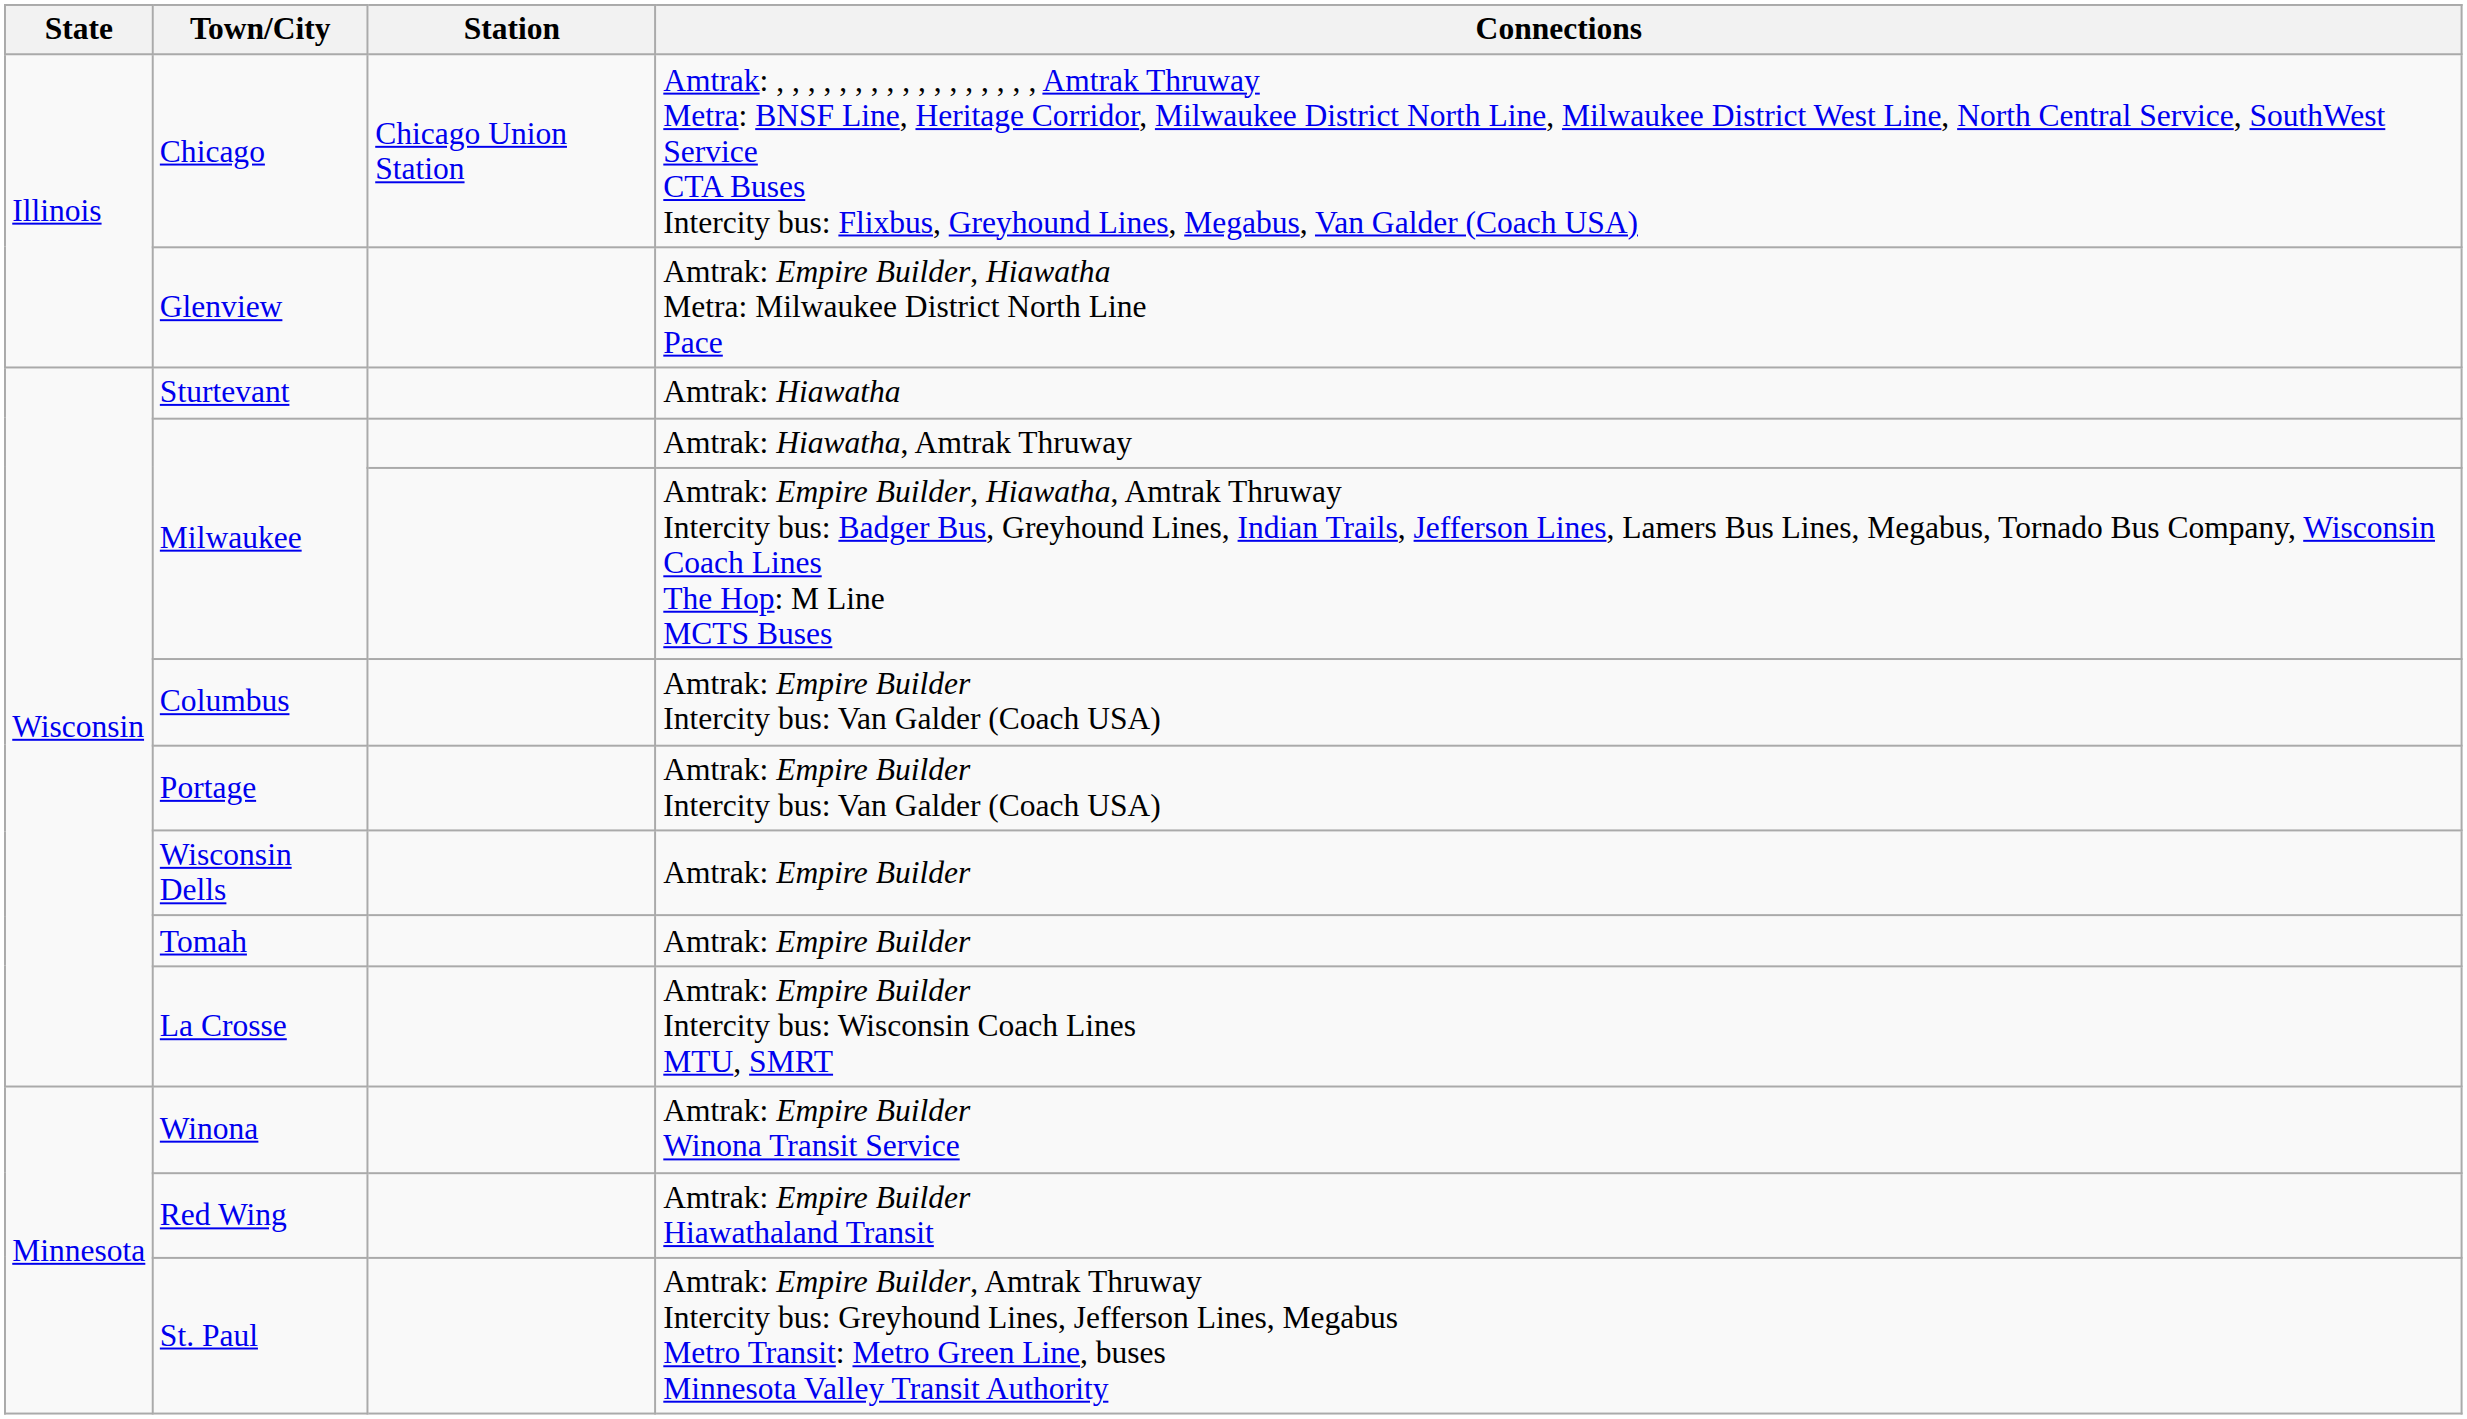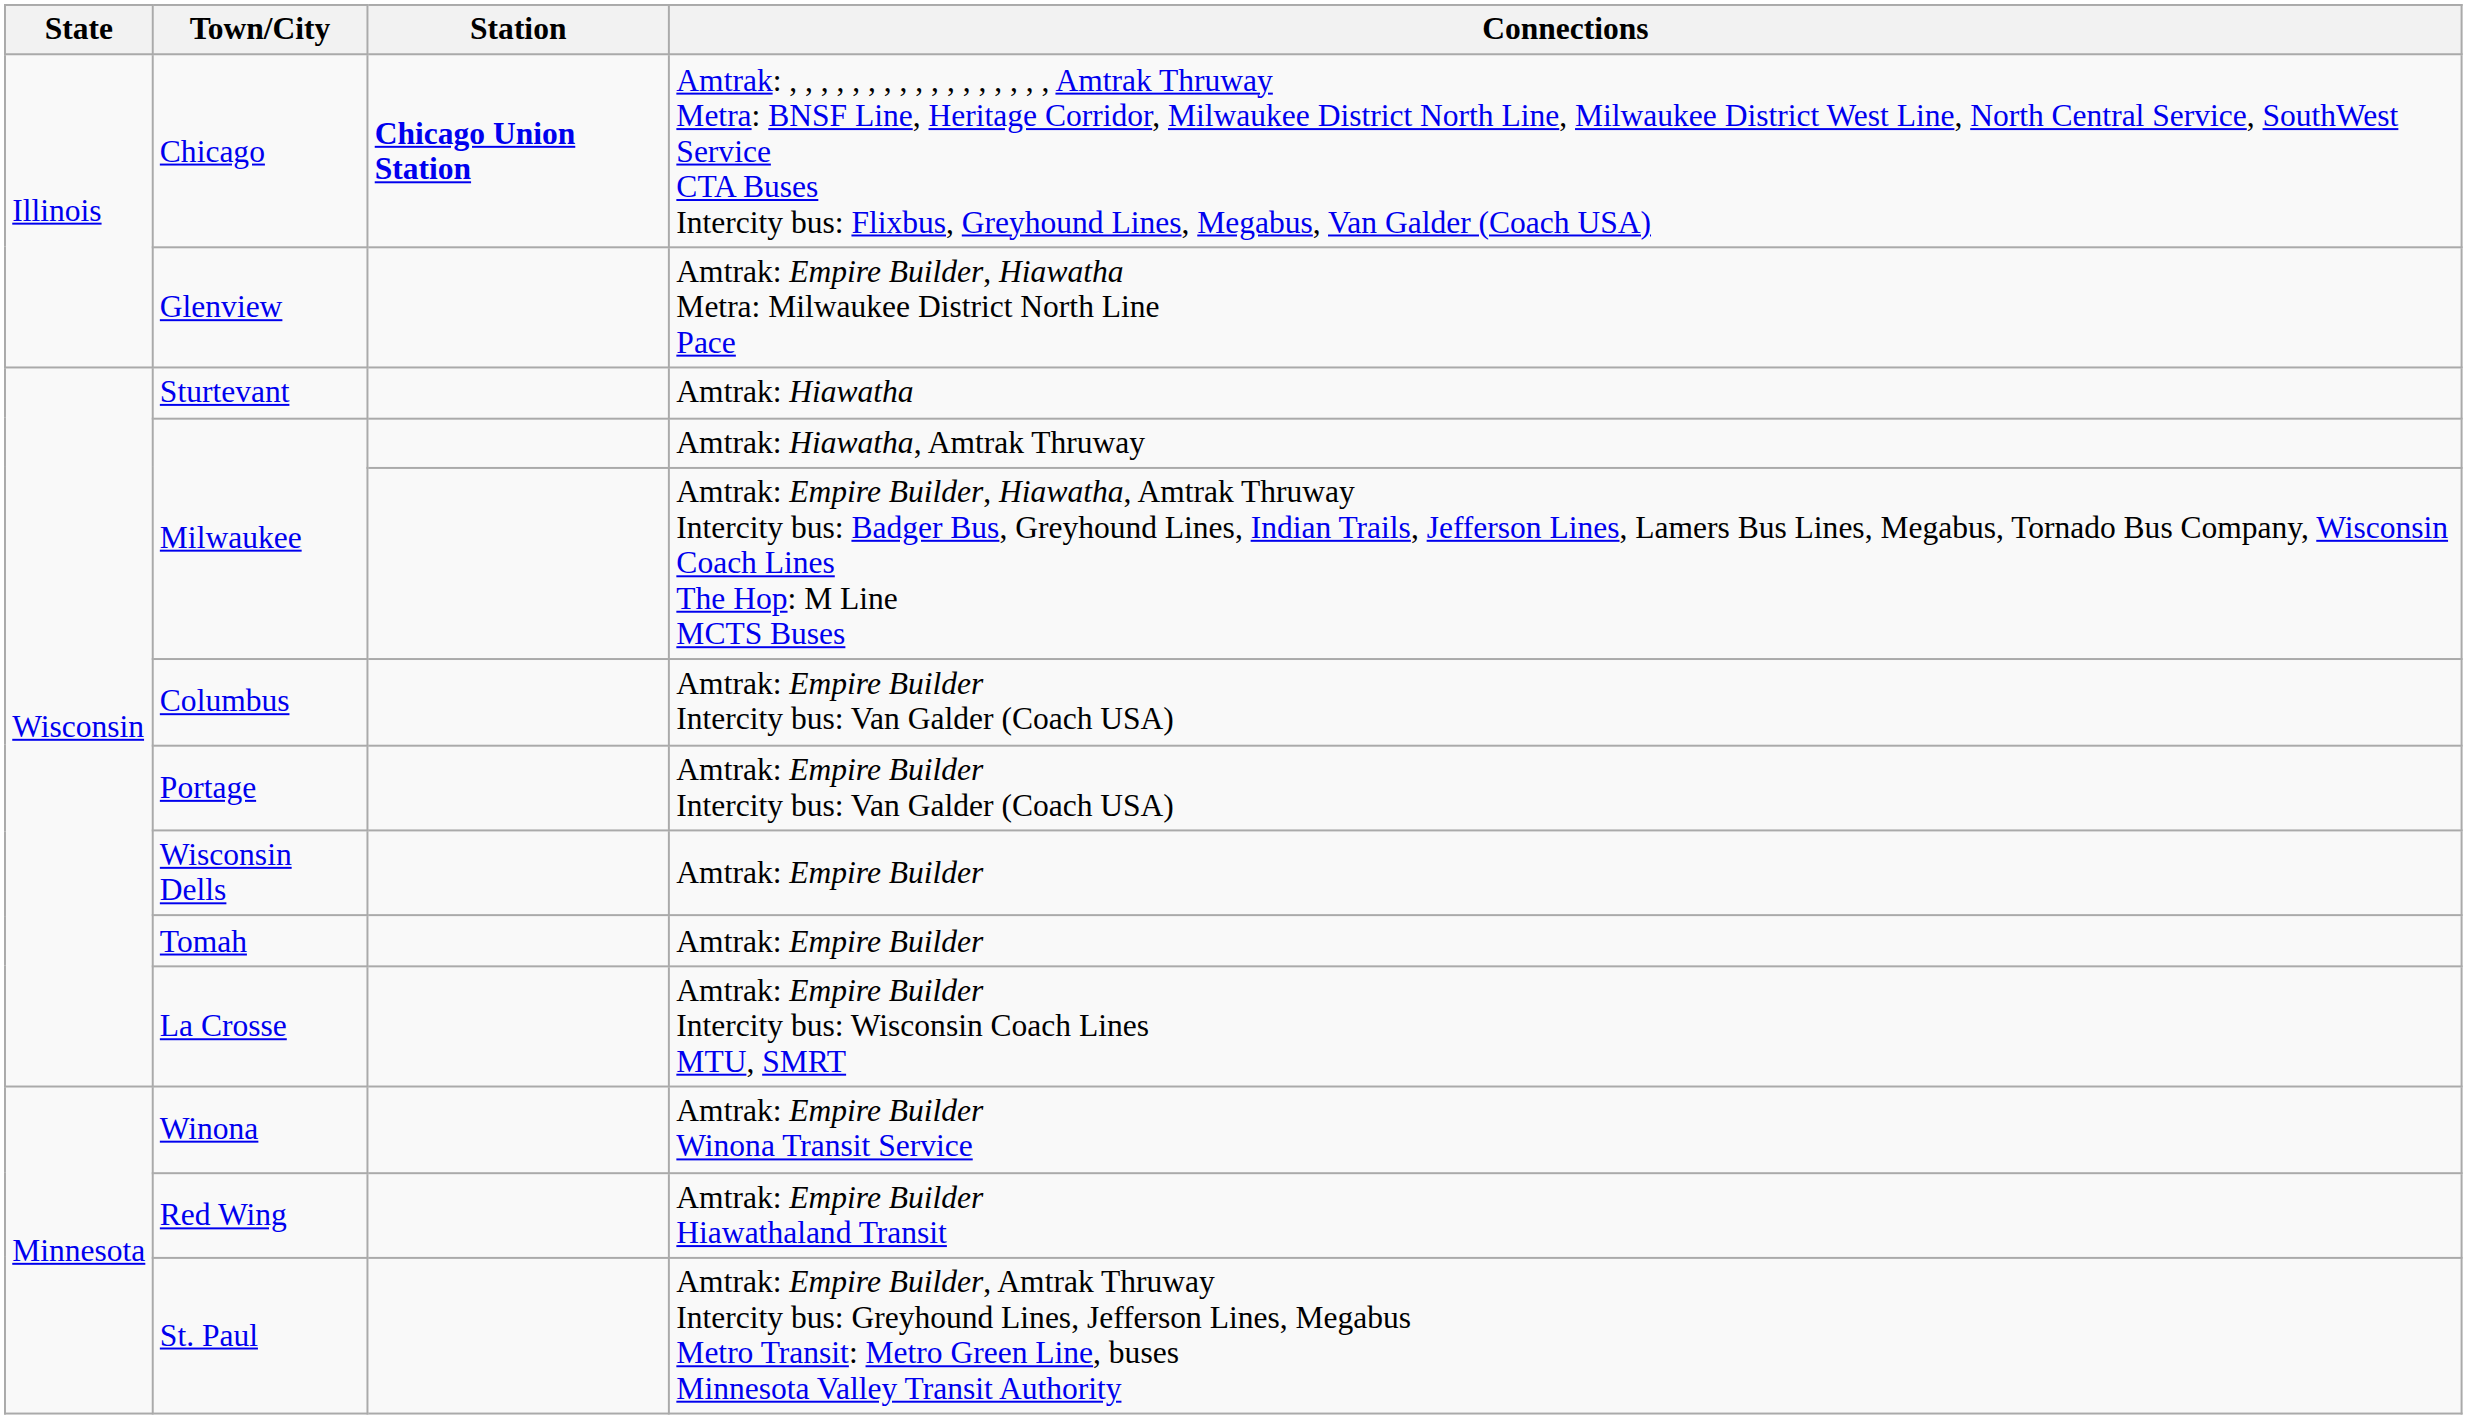Chicago | Station: normal -> bold
